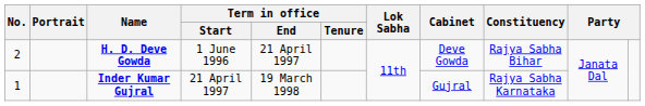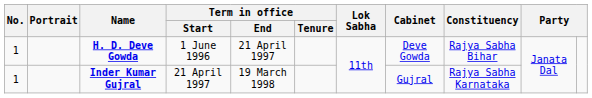H. D. Deve Gowda | No.: 2 -> 1
